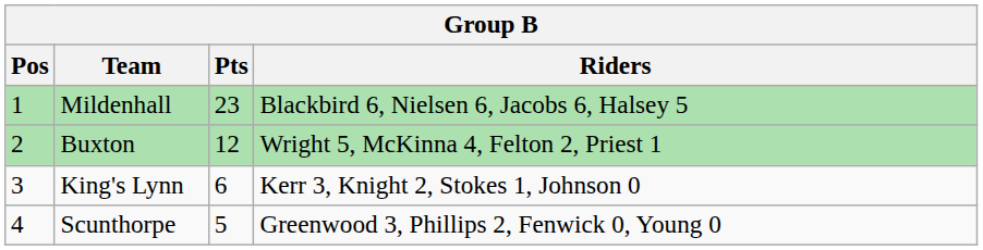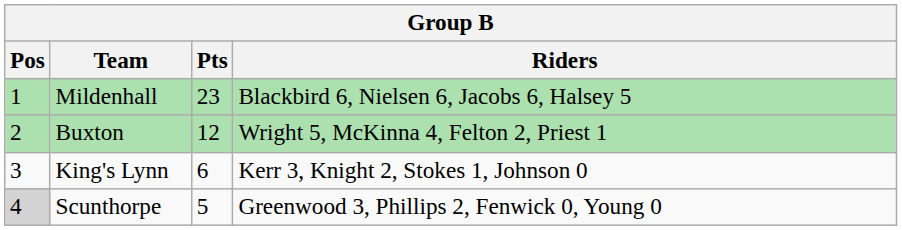Scunthorpe | Pos: no background -> lightgrey background
